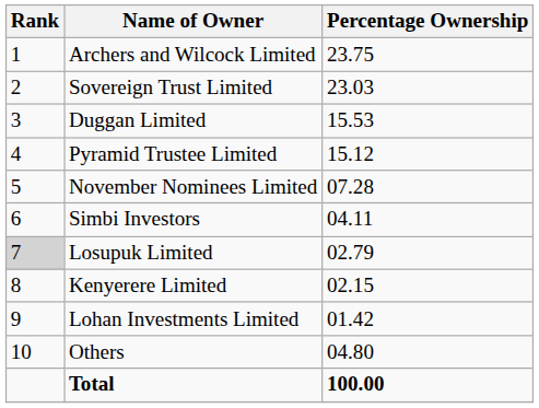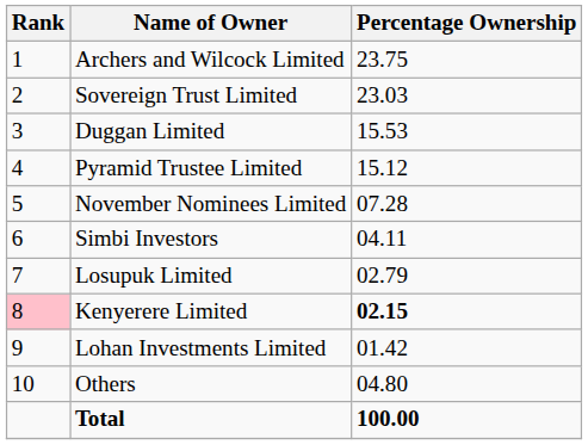Losupuk Limited | Rank: lightgrey background -> no background
Kenyerere Limited | Rank: no background -> pink background
Kenyerere Limited | Percentage Ownership: normal -> bold
